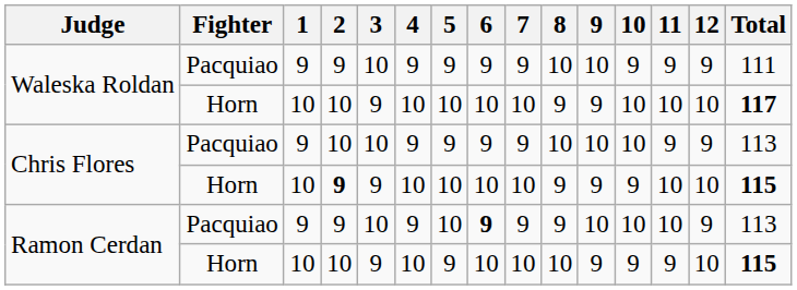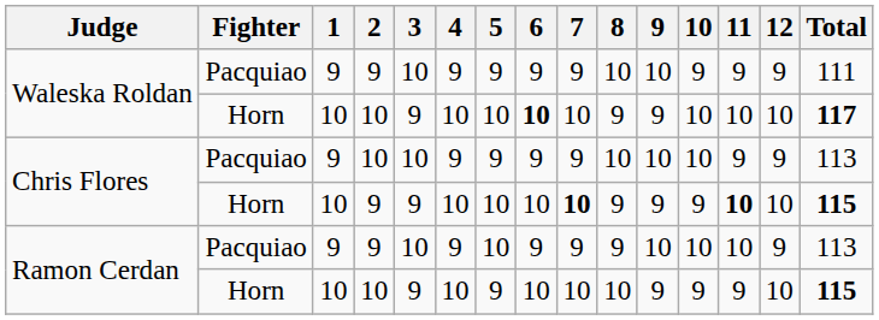Waleska Roldan / Horn | 6: normal -> bold
Chris Flores / Horn | 2: bold -> normal
Chris Flores / Horn | 7: normal -> bold
Chris Flores / Horn | 11: normal -> bold
Ramon Cerdan / Pacquiao | 6: bold -> normal
